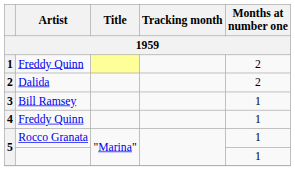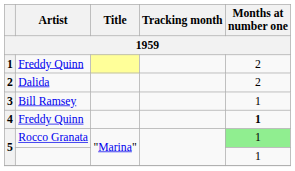4 | Months at number one: normal -> bold
5 / Rocco Granata | Months at number one: no background -> lightgreen background
